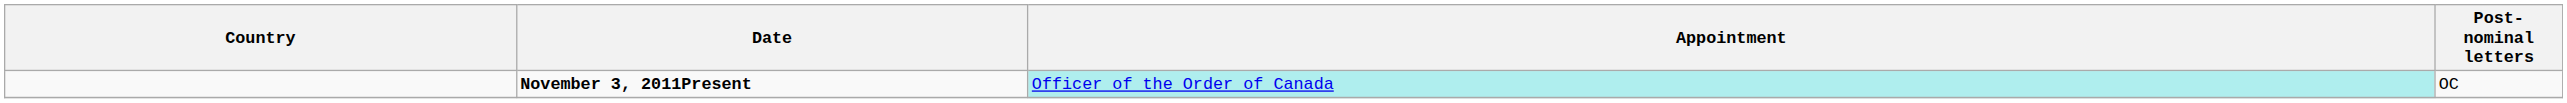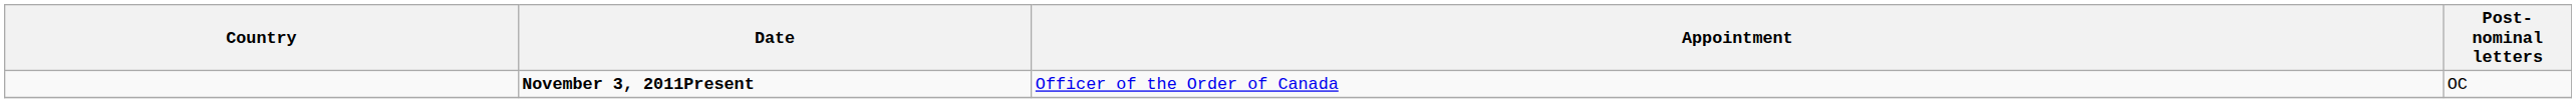November 3, 2011Present | Appointment: paleturquoise background -> no background
